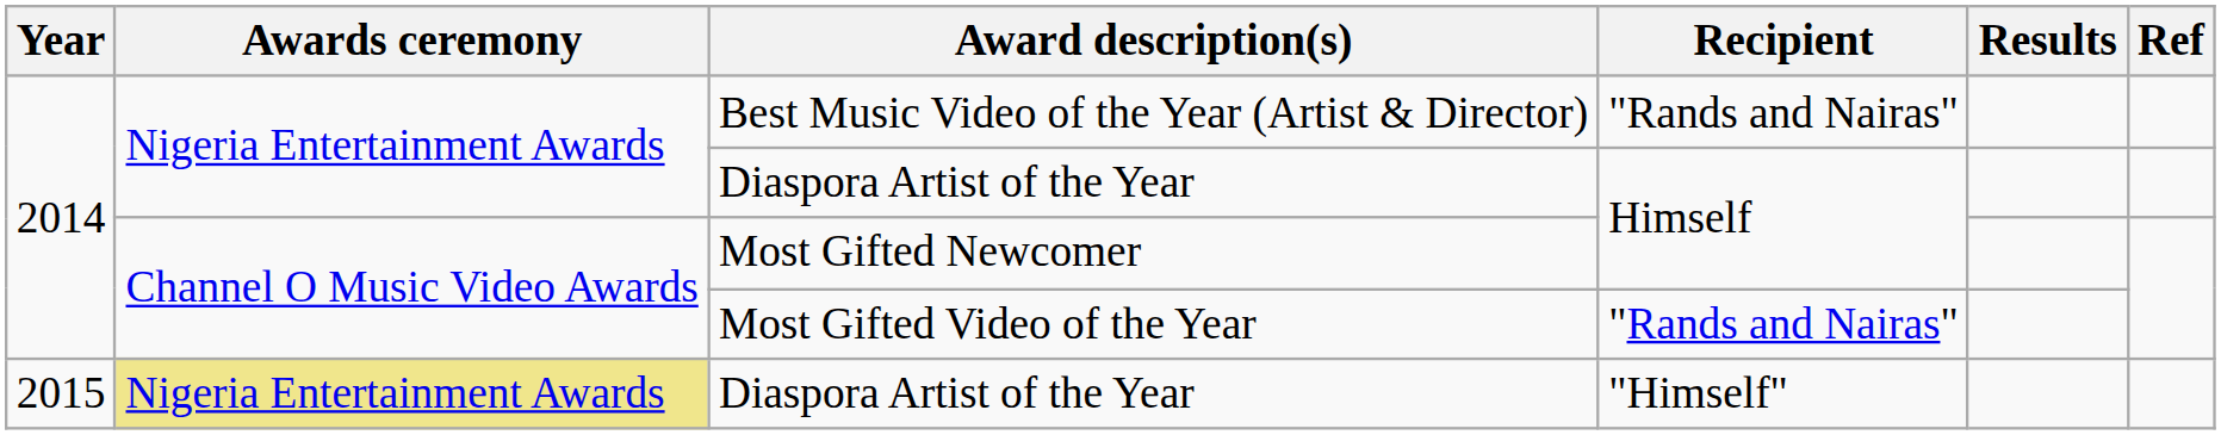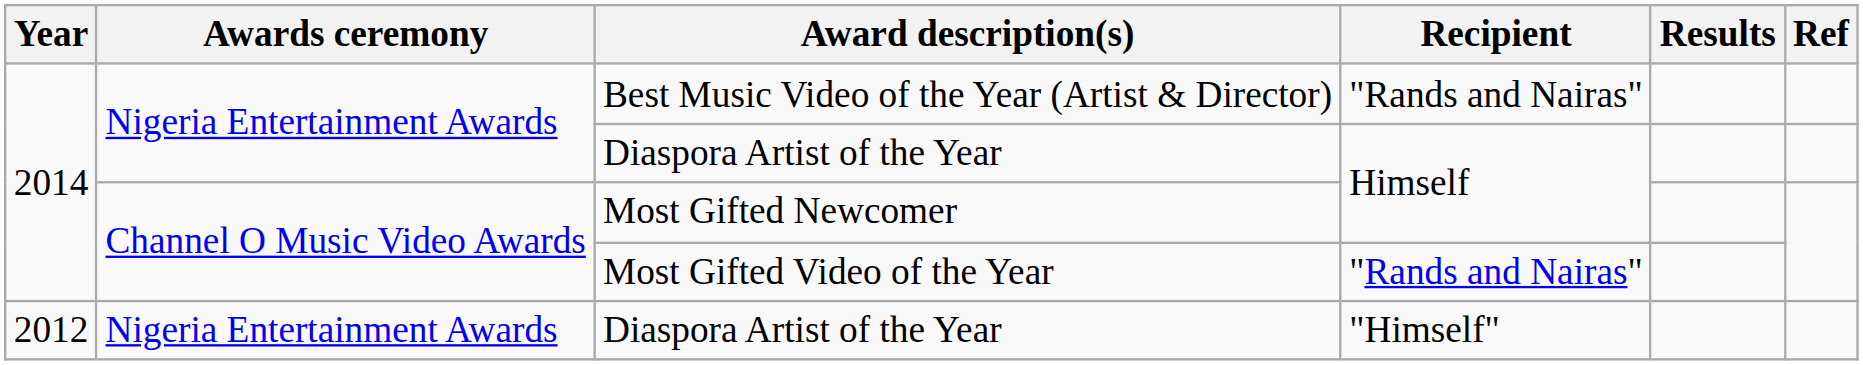Diaspora Artist of the Year / "Himself" | Year: 2015 -> 2012
Diaspora Artist of the Year / "Himself" | Awards ceremony: khaki background -> no background
